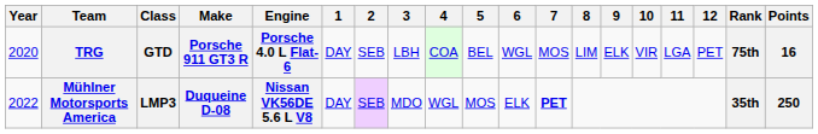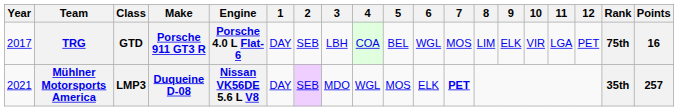TRG | Year: 2020 -> 2017
Mühlner Motorsports America | Year: 2022 -> 2021
Mühlner Motorsports America | Points: 250 -> 257
